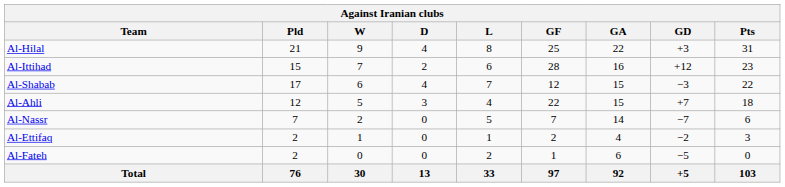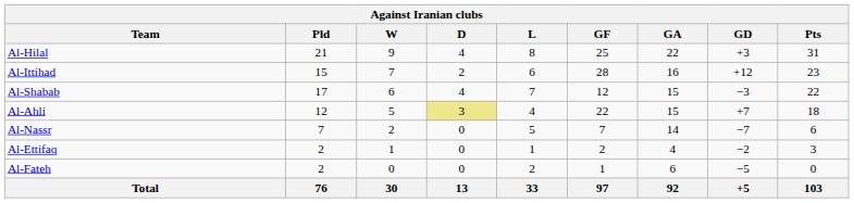Al-Ahli | D: no background -> khaki background
